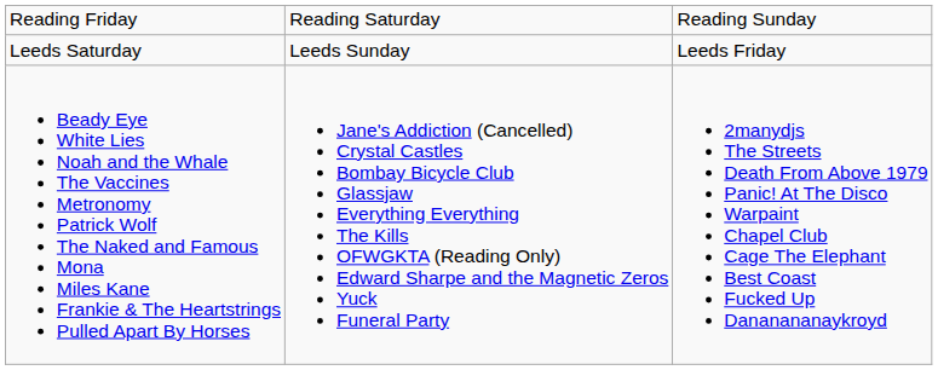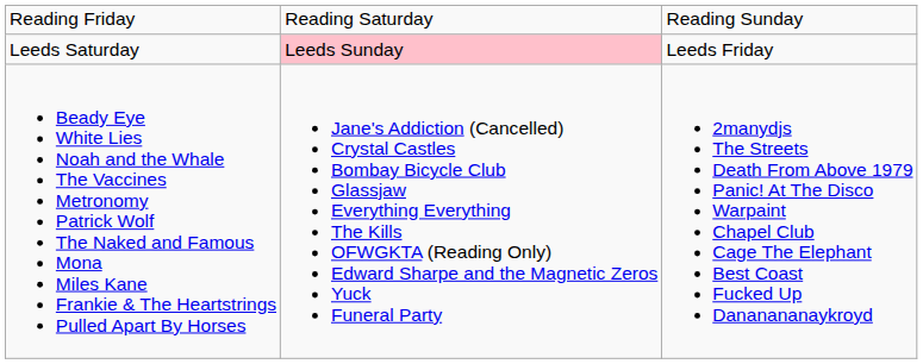Leeds Saturday | column 2: no background -> pink background
